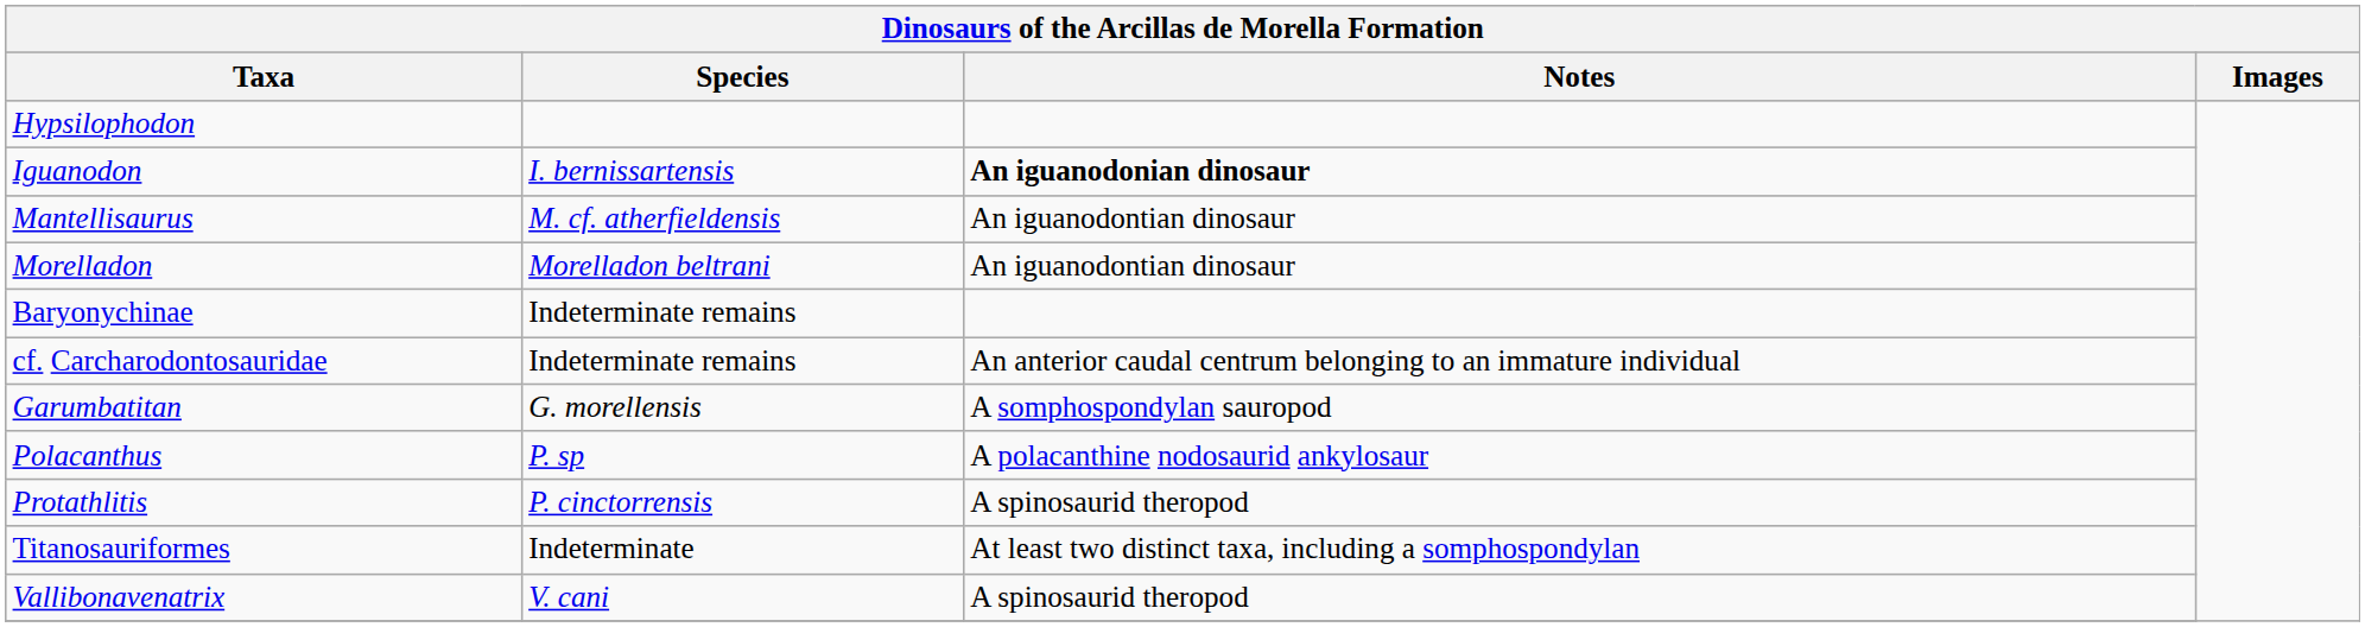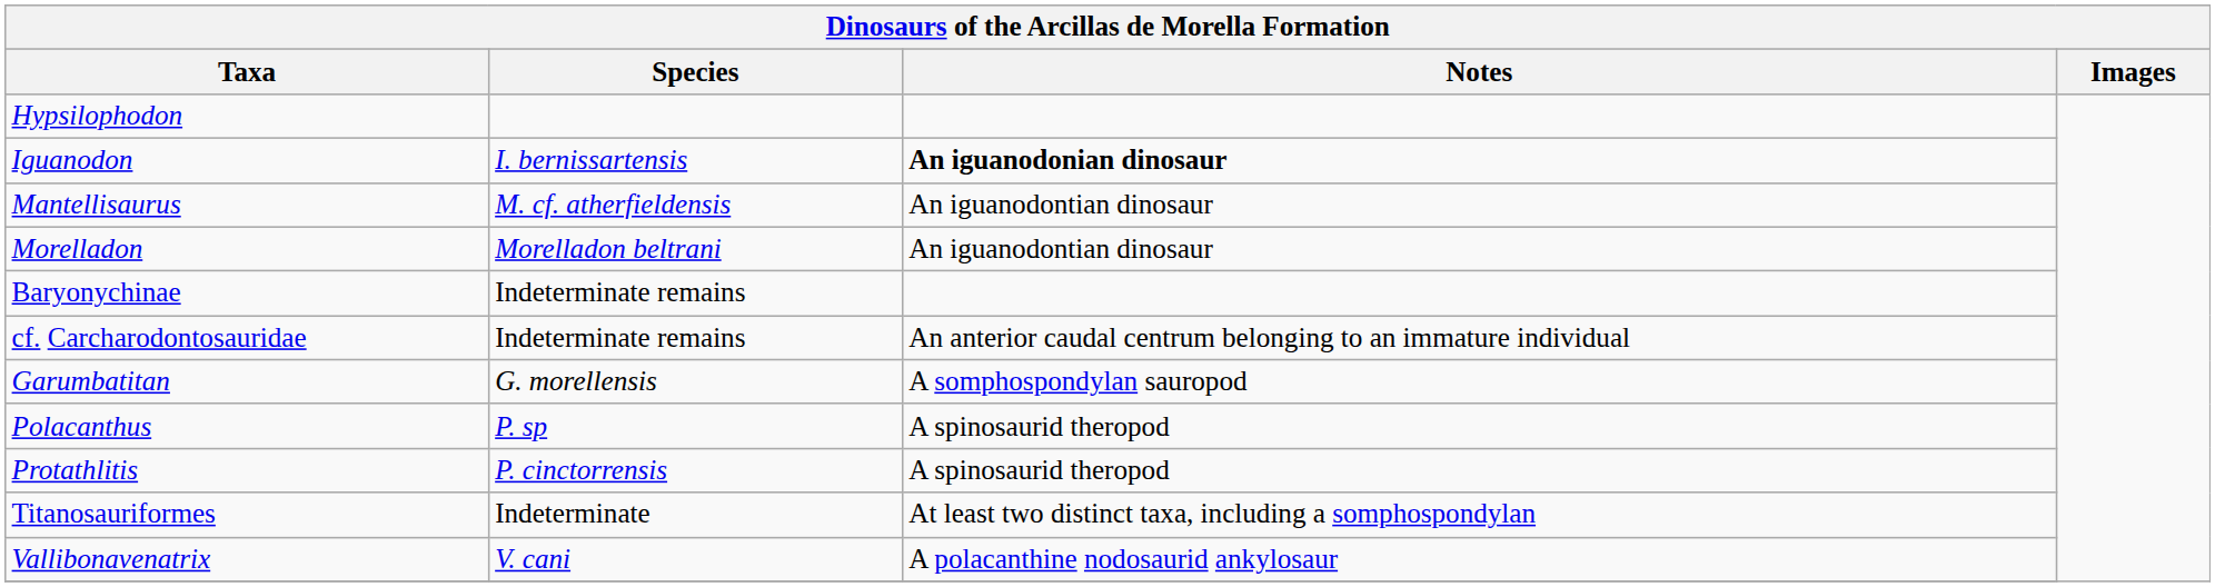Polacanthus | Notes: A polacanthine nodosaurid ankylosaur -> A spinosaurid theropod
Vallibonavenatrix | Notes: A spinosaurid theropod -> A polacanthine nodosaurid ankylosaur
